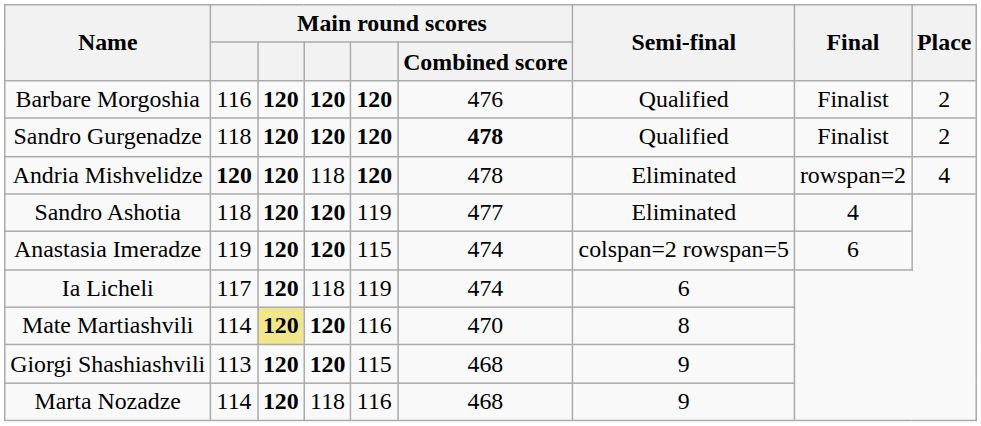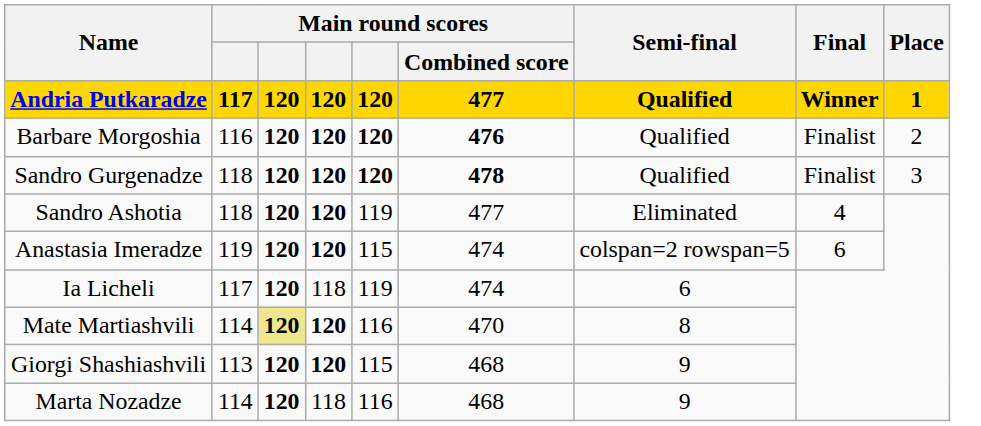+ row: Andria Putkaradze | 117 | 120 | 120 | 120 | 477 | Qualified | Winner | 1
Barbare Morgoshia | Main round scores / Combined score: normal -> bold
Sandro Gurgenadze | Place: 2 -> 3
- row: Andria Mishvelidze | 120 | 120 | 118 | 120 | 478 | Eliminated | rowspan=2 | 4
